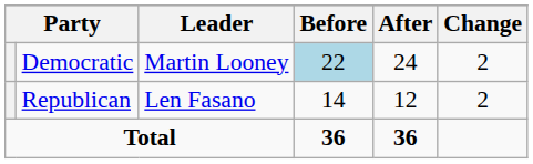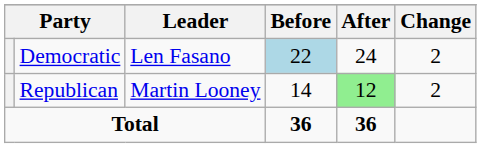Democratic | Leader: Martin Looney -> Len Fasano
Republican | Leader: Len Fasano -> Martin Looney
Republican | After: no background -> lightgreen background
